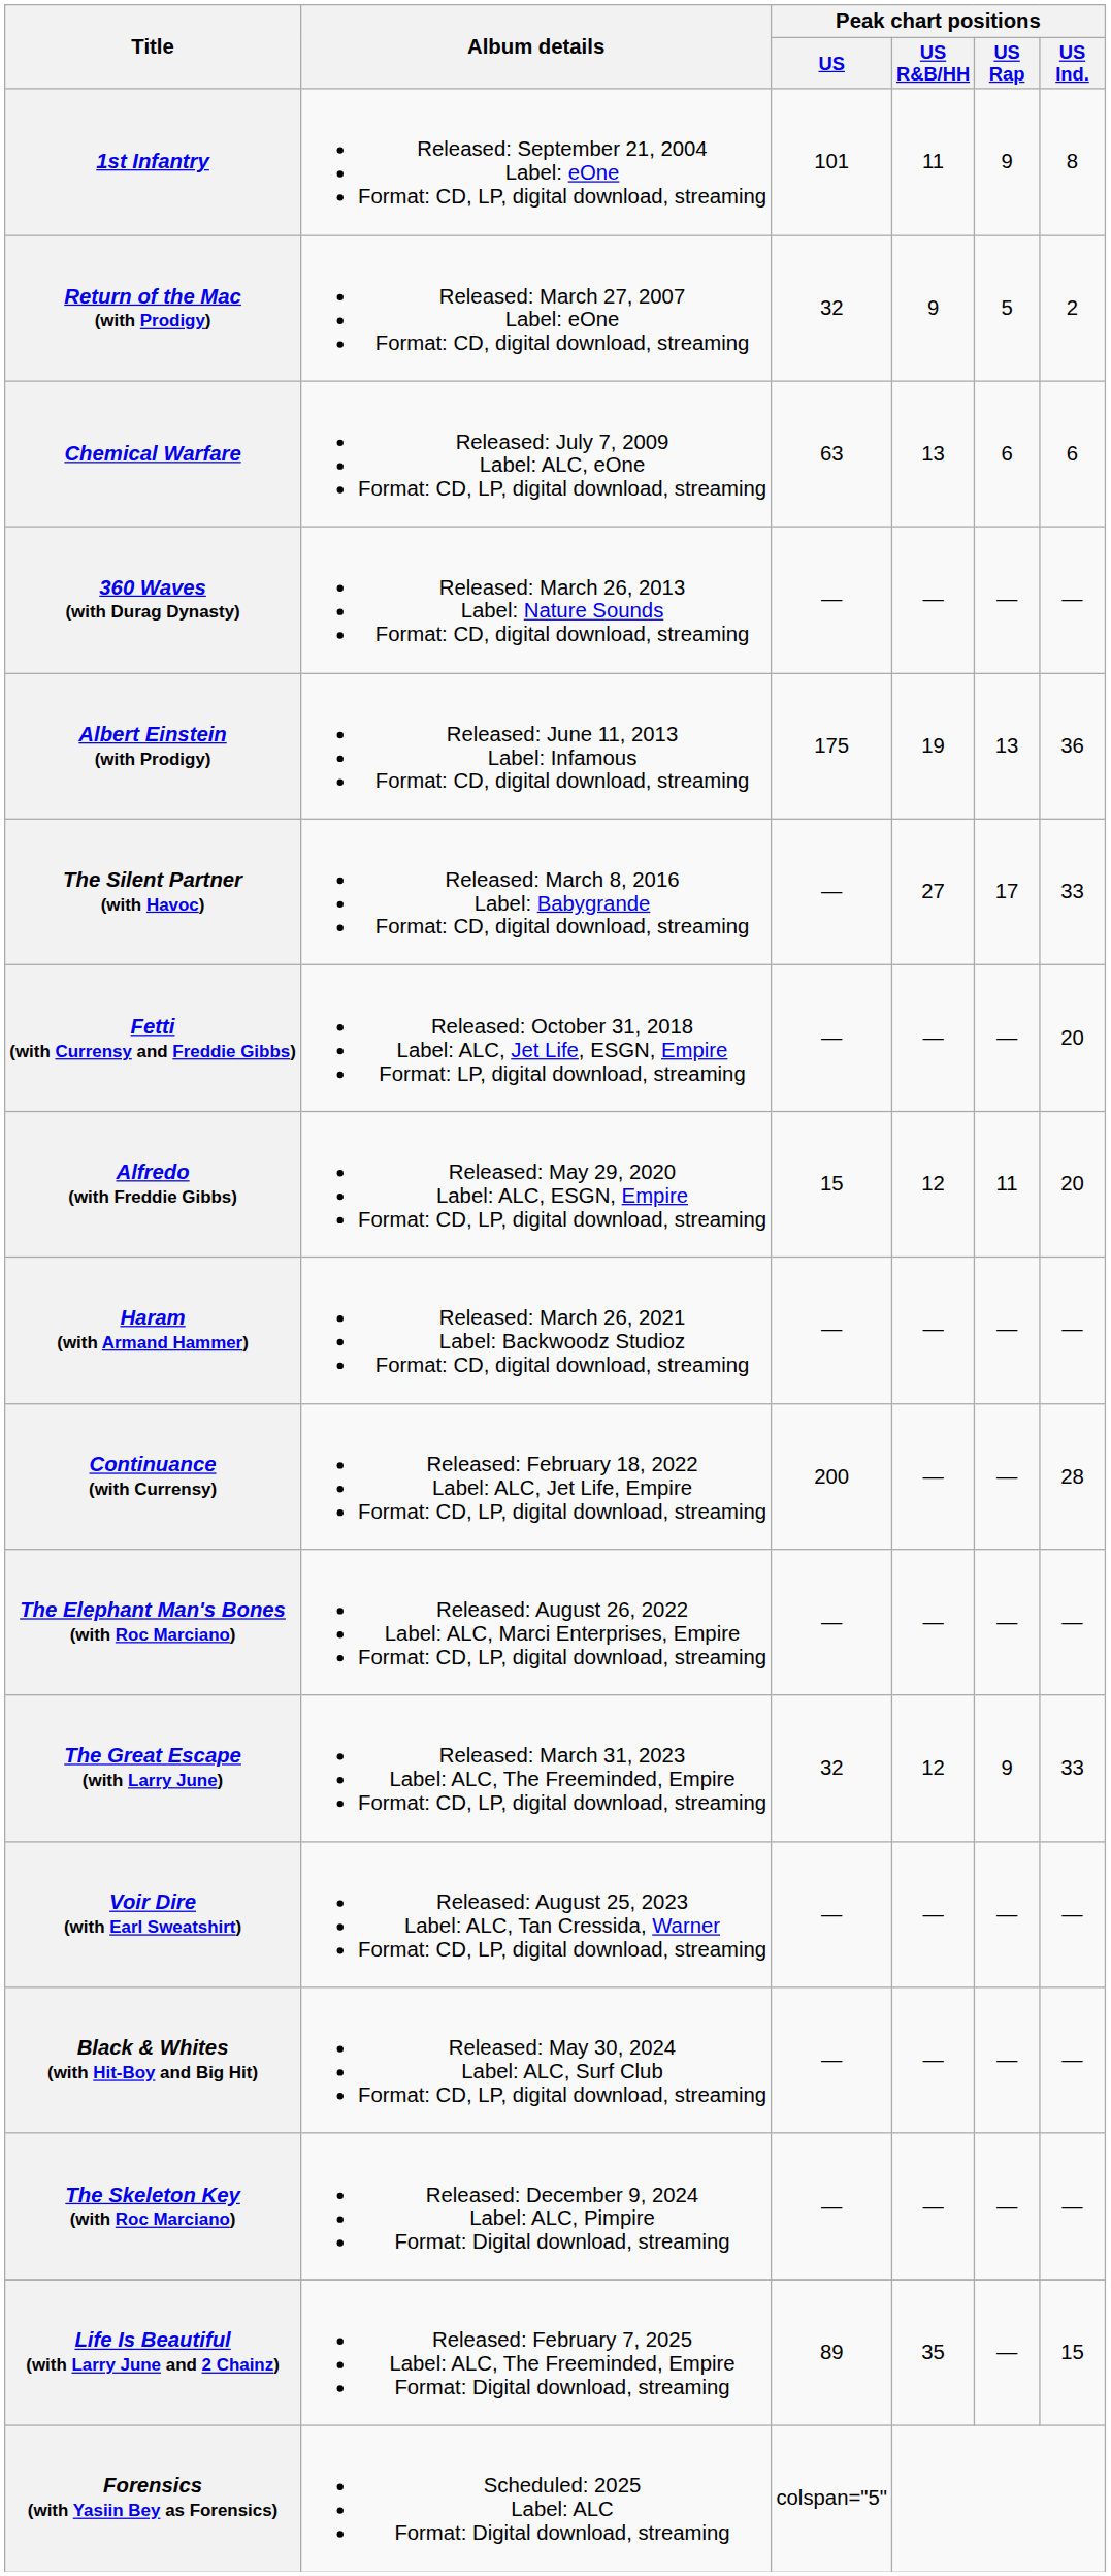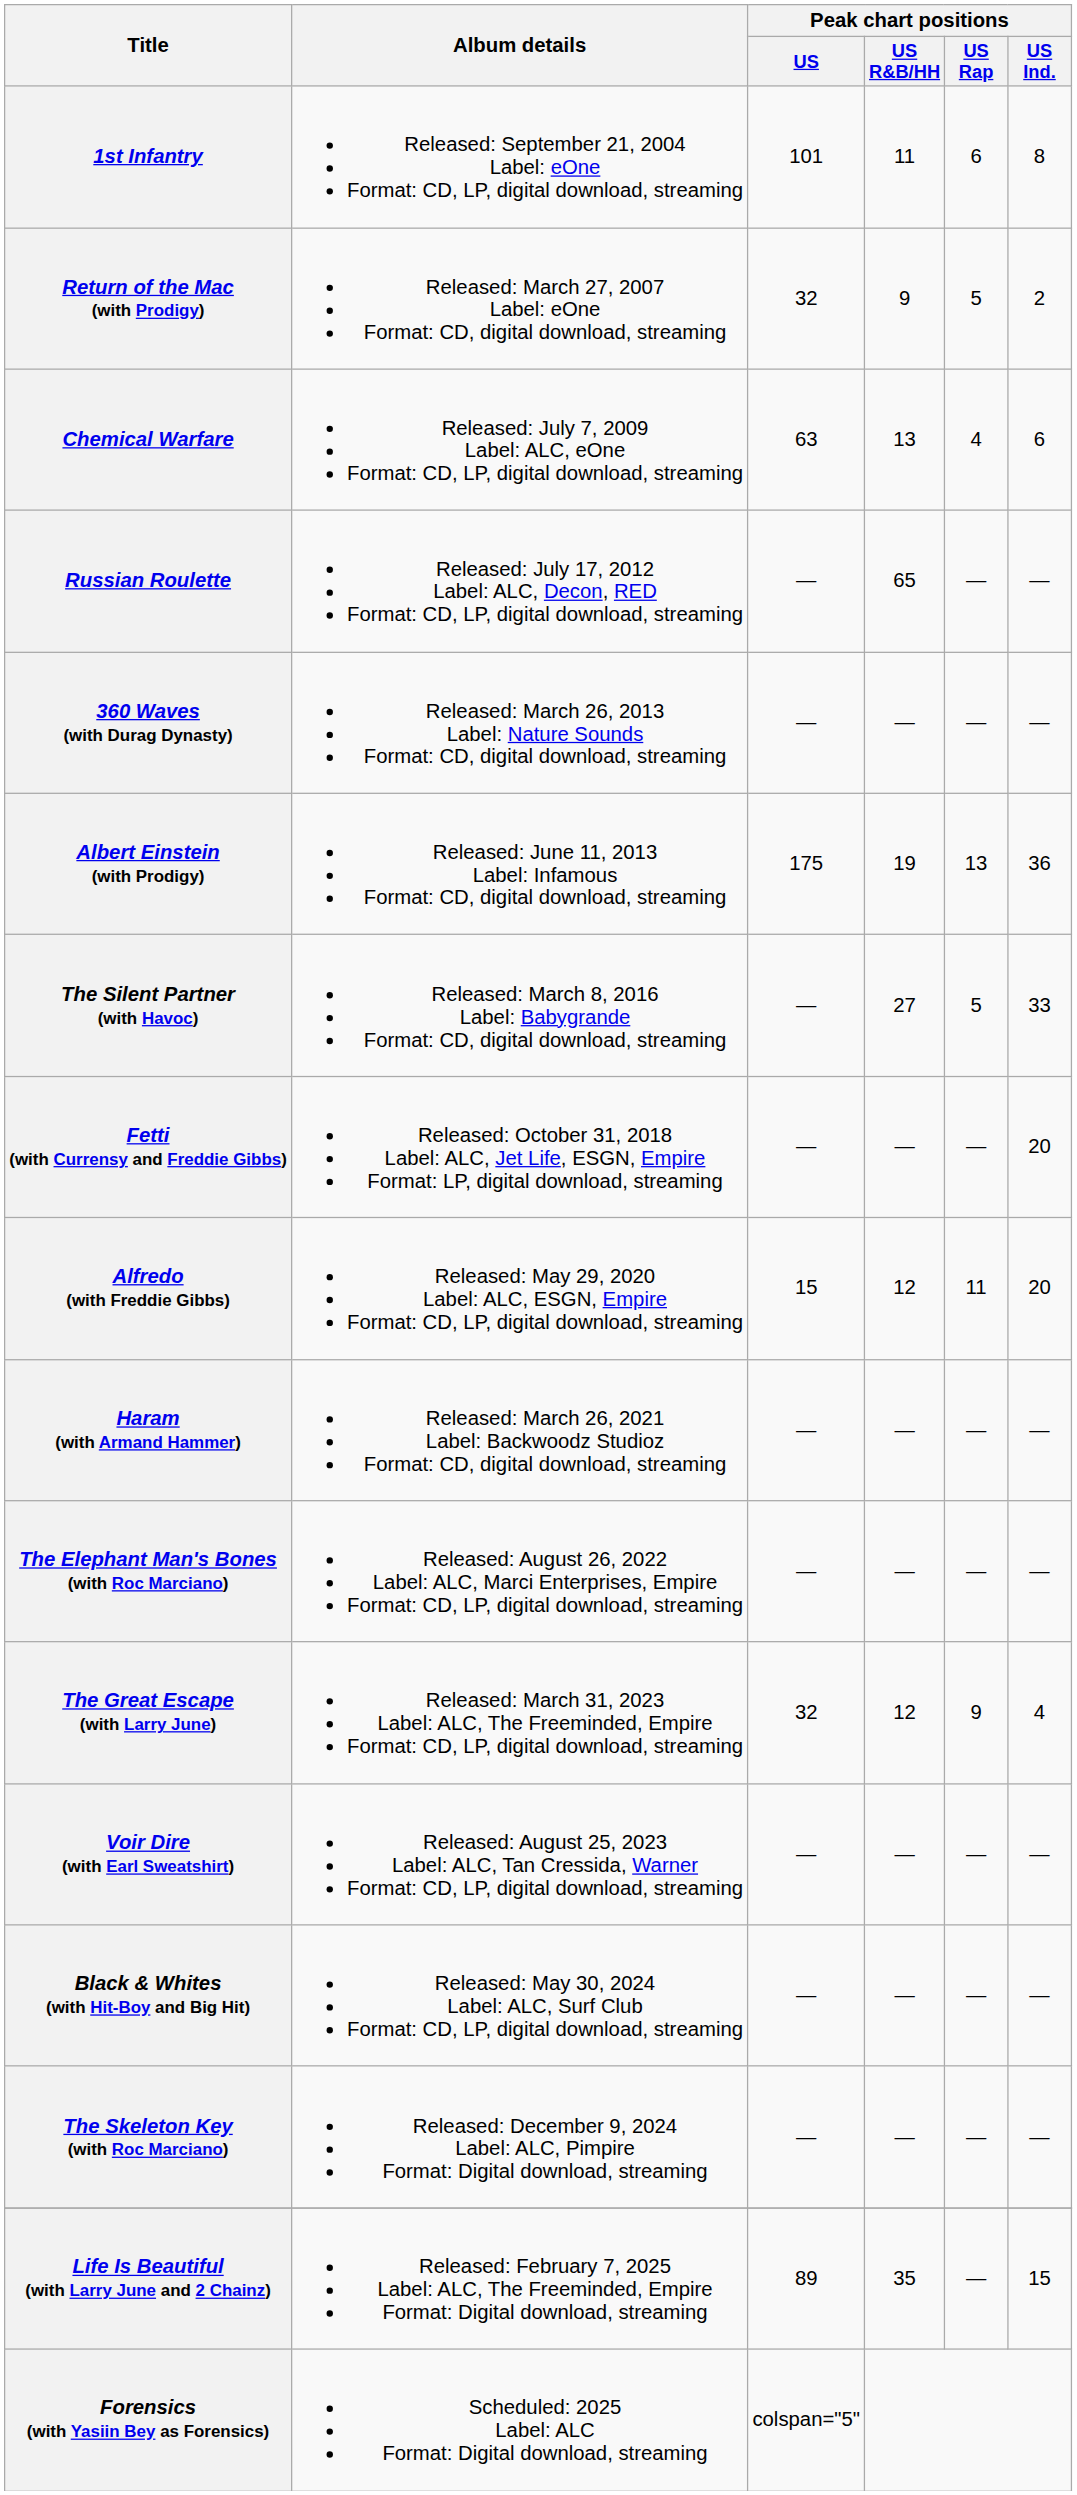1st Infantry | Peak chart positions / US Rap: 9 -> 6
Chemical Warfare | Peak chart positions / US Rap: 6 -> 4
+ row: Russian Roulette | Released: July 17, 2012 Label: ALC, Decon, RED Format: CD, LP, digital download, streaming | — | 65 | — | —
The Silent Partner (with Havoc) | Peak chart positions / US Rap: 17 -> 5
- row: Continuance (with Currensy) | Released: February 18, 2022 Label: ALC, Jet Life, Empire Format: CD, LP, digital download, streaming | 200 | — | — | 28
The Great Escape (with Larry June) | Peak chart positions / US Ind.: 33 -> 4
